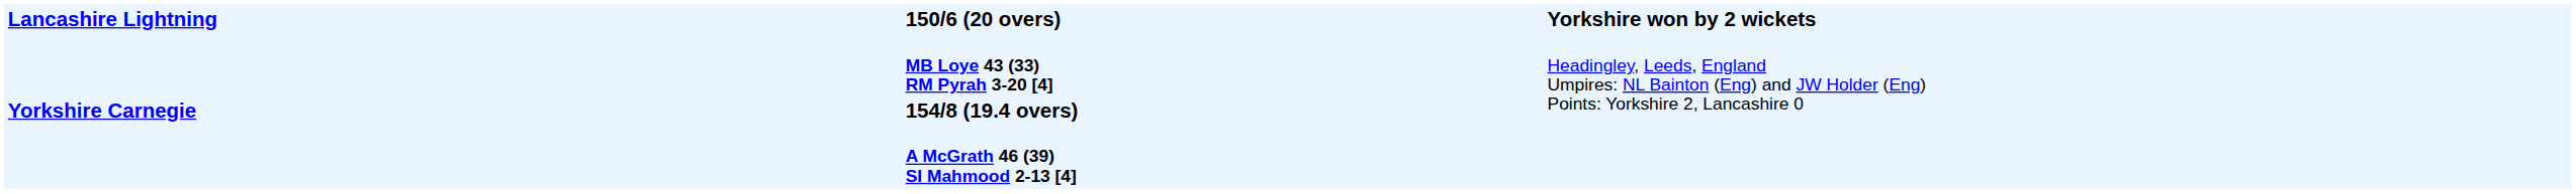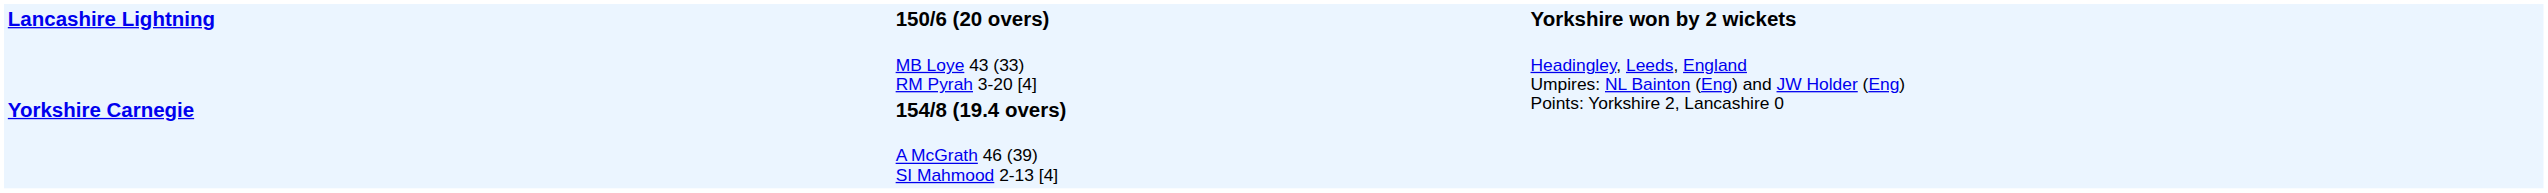MB Loye 43 (33) RM Pyrah 3-20 [4] | 150/6 (20 overs): bold -> normal
A McGrath 46 (39) SI Mahmood 2-13 [4] | 150/6 (20 overs): bold -> normal
